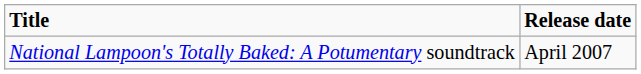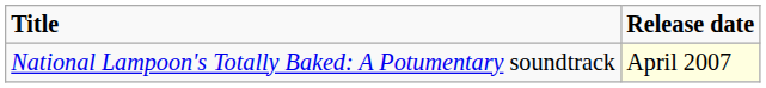National Lampoon's Totally Baked: A Potumentary soundtrack | Release date: no background -> lightyellow background
